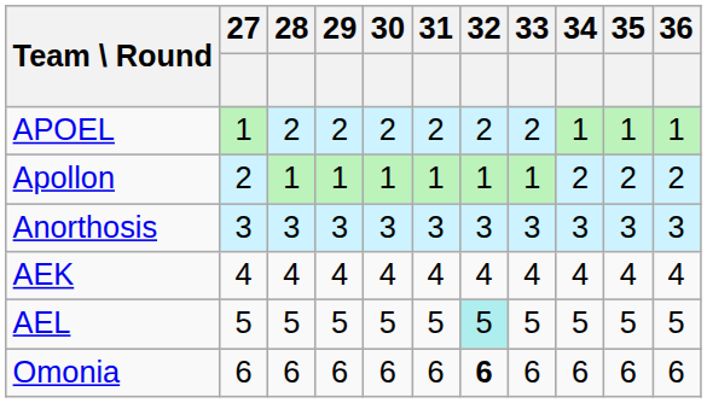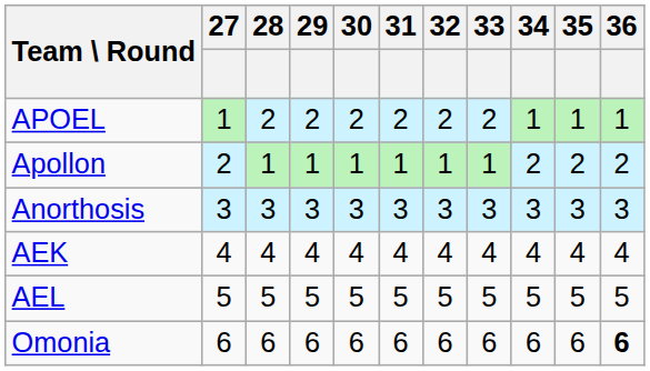AEL | 32: paleturquoise background -> no background
Omonia | 32: bold -> normal
Omonia | 36: normal -> bold
